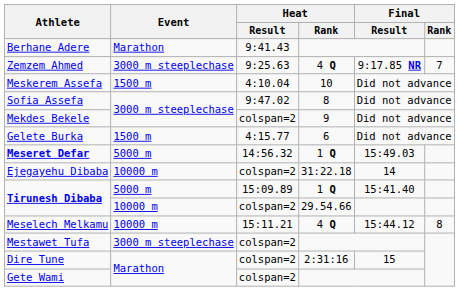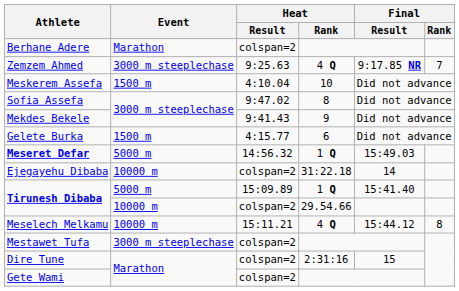Berhane Adere | Heat / Result: 9:41.43 -> colspan=2
Mekdes Bekele | Heat / Result: colspan=2 -> 9:41.43
